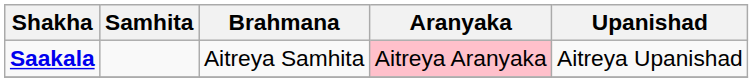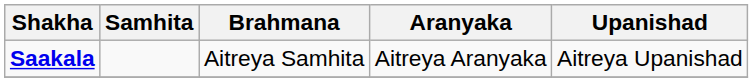Saakala | Aranyaka: pink background -> no background
